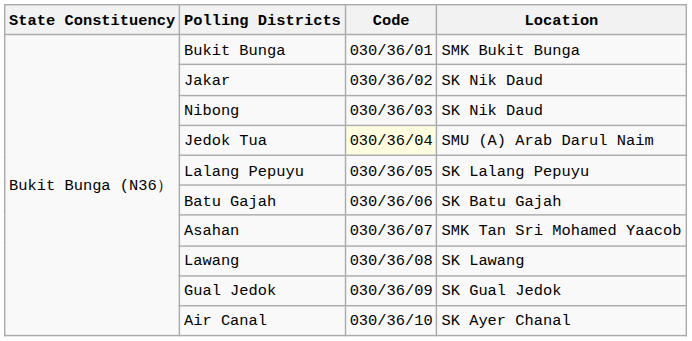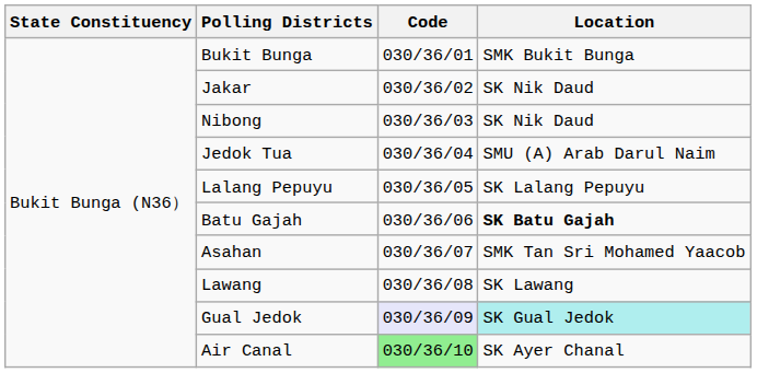Jedok Tua | Code: lightyellow background -> no background
Batu Gajah | Location: normal -> bold
Gual Jedok | Code: no background -> lavender background
Gual Jedok | Location: no background -> paleturquoise background
Air Canal | Code: no background -> lightgreen background
